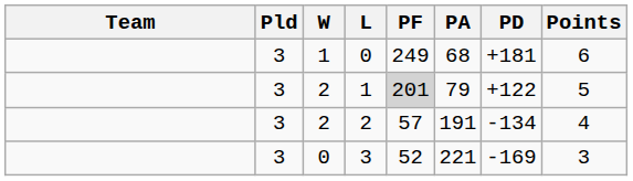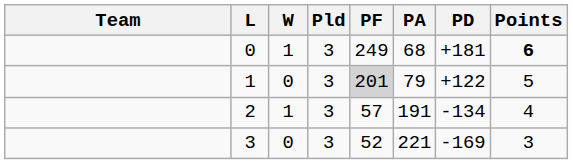columns swapped: Pld <-> L
row 2 | Points: normal -> bold
row 3 | W: 2 -> 0
row 4 | W: 2 -> 1
